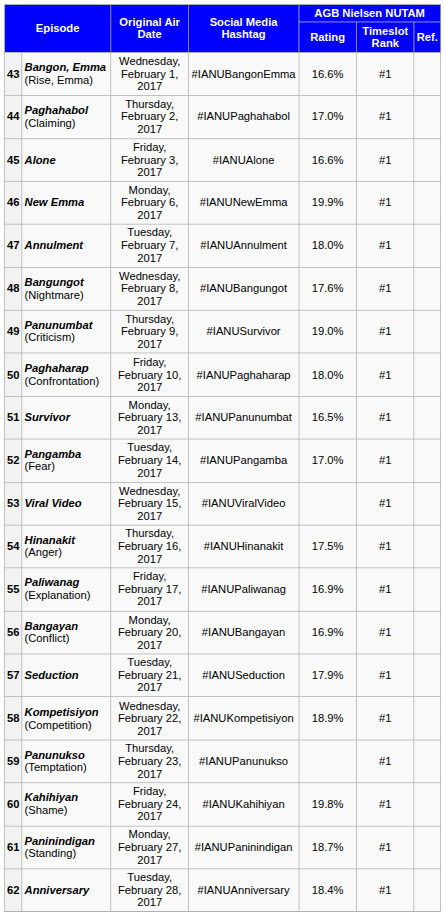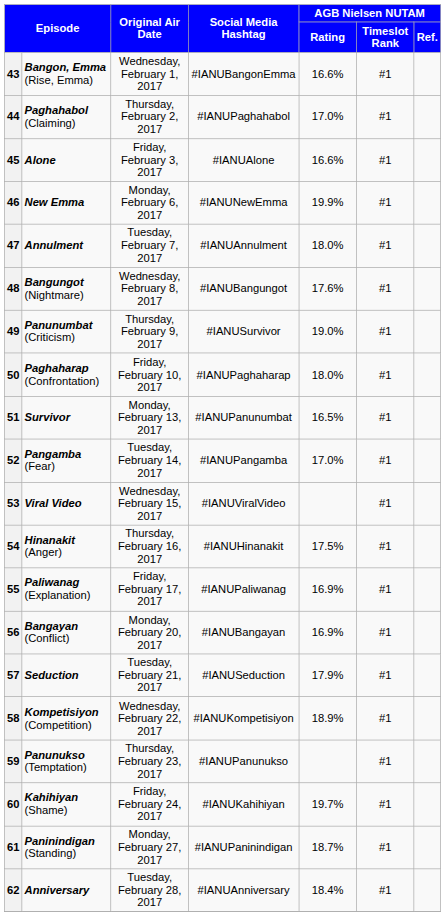60 | AGB Nielsen NUTAM / Rating: 19.8% -> 19.7%
